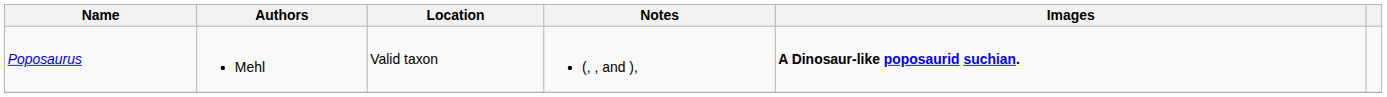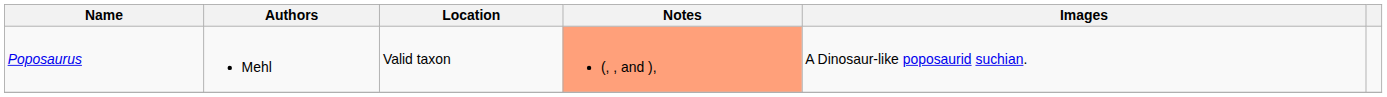Poposaurus | Notes: no background -> lightsalmon background
Poposaurus | Images: bold -> normal
